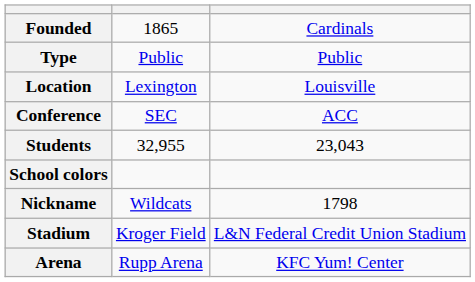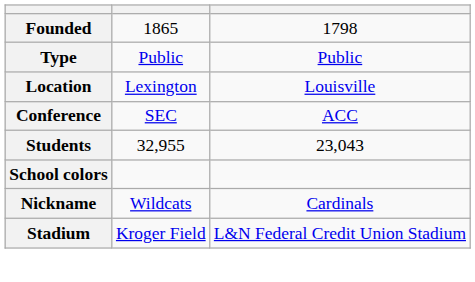Founded | column 3: Cardinals -> 1798
Nickname | column 3: 1798 -> Cardinals
- row: Arena | Rupp Arena | KFC Yum! Center
